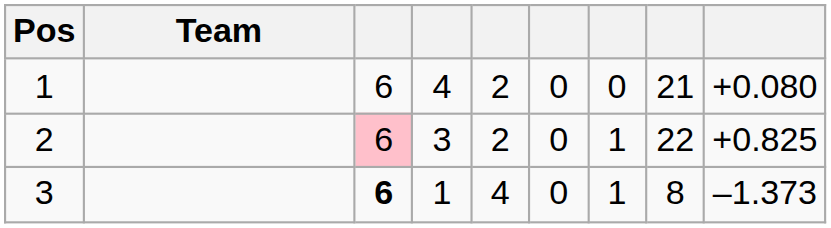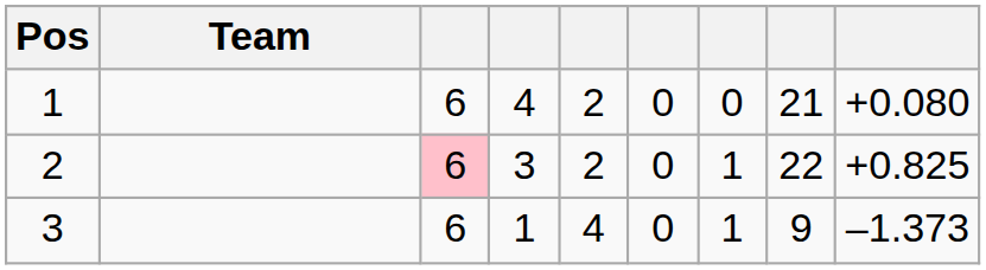row 4 | column 3: bold -> normal
row 4 | column 8: 8 -> 9
